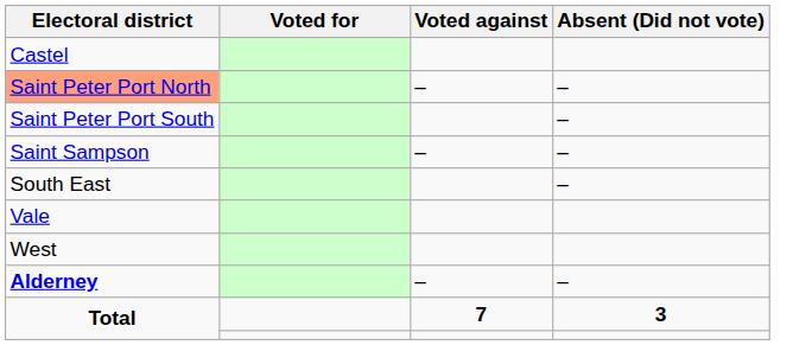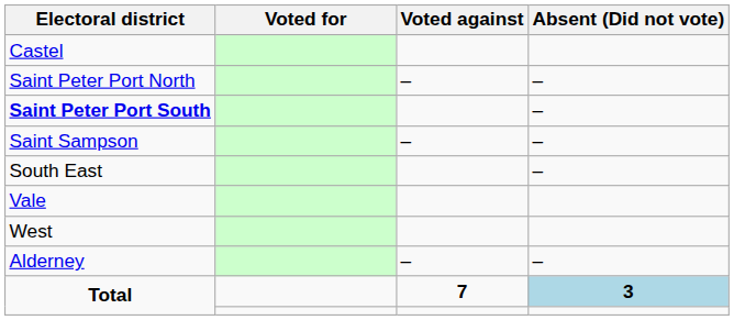Saint Peter Port North | Electoral district: lightsalmon background -> no background
Saint Peter Port South | Electoral district: normal -> bold
Alderney | Electoral district: bold -> normal
Total / 7 | Absent (Did not vote): no background -> lightblue background
